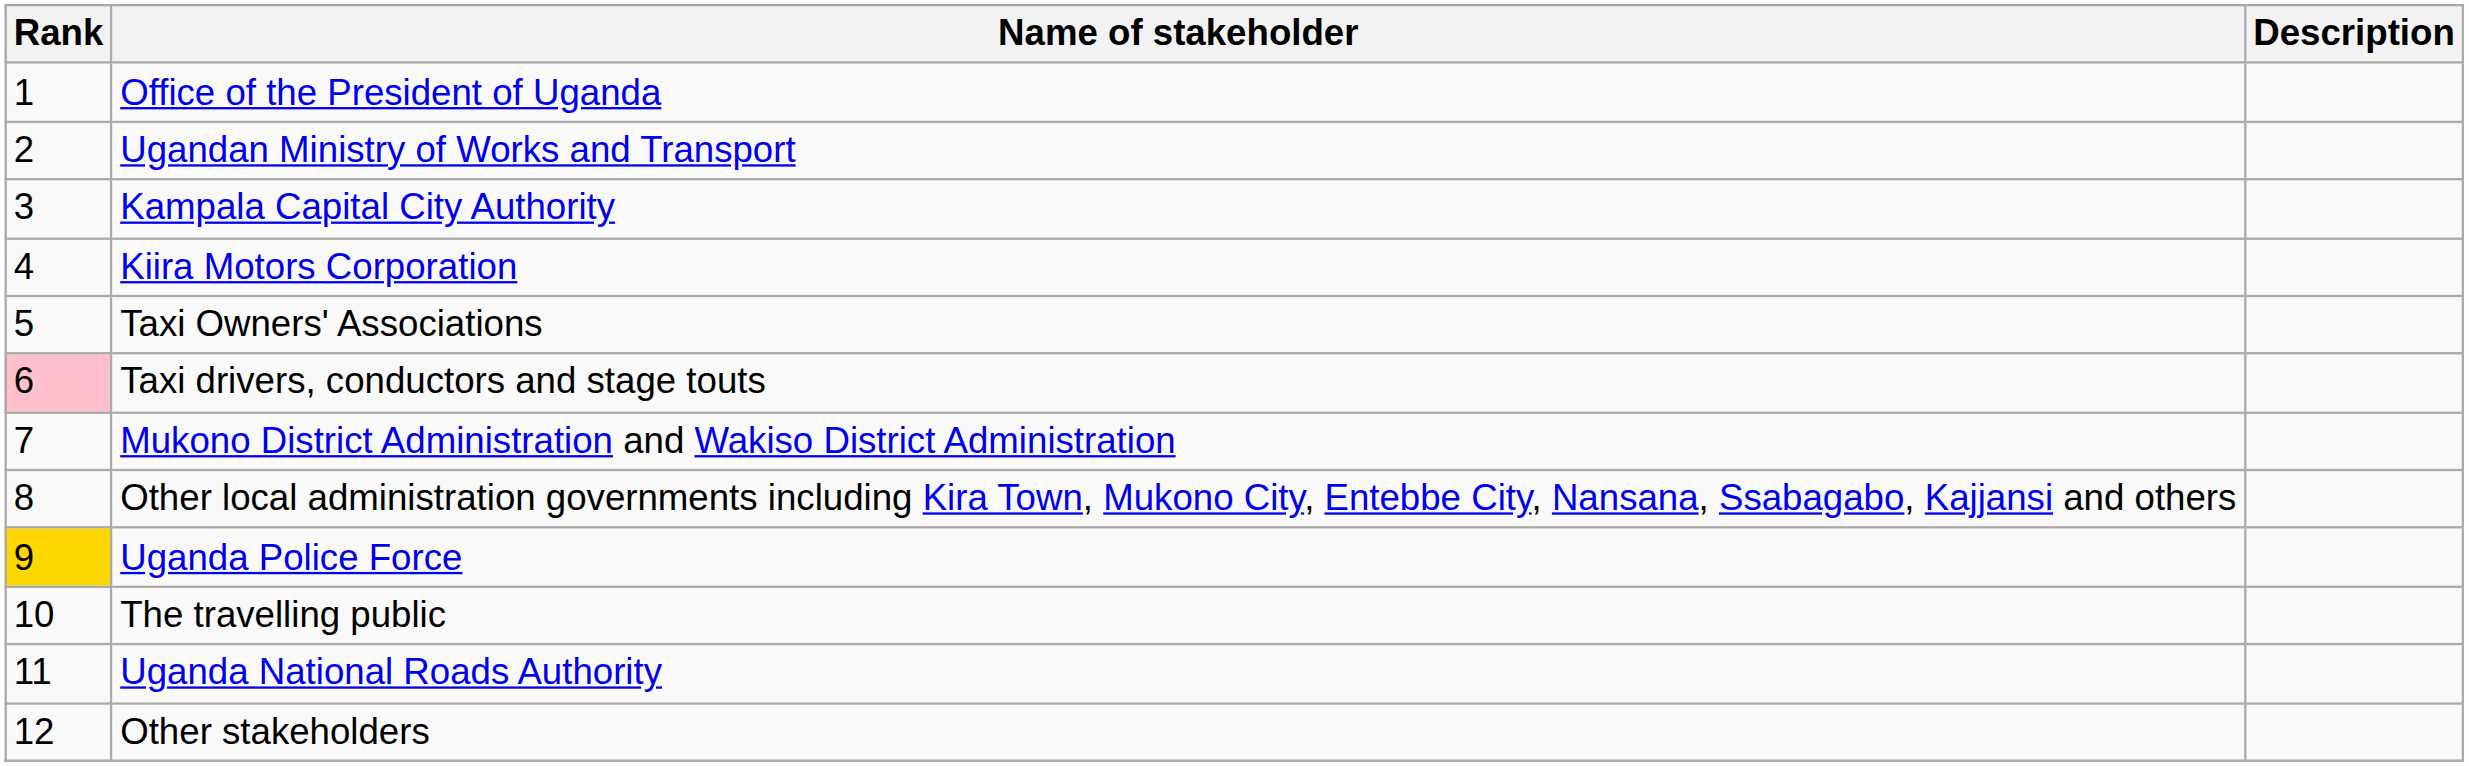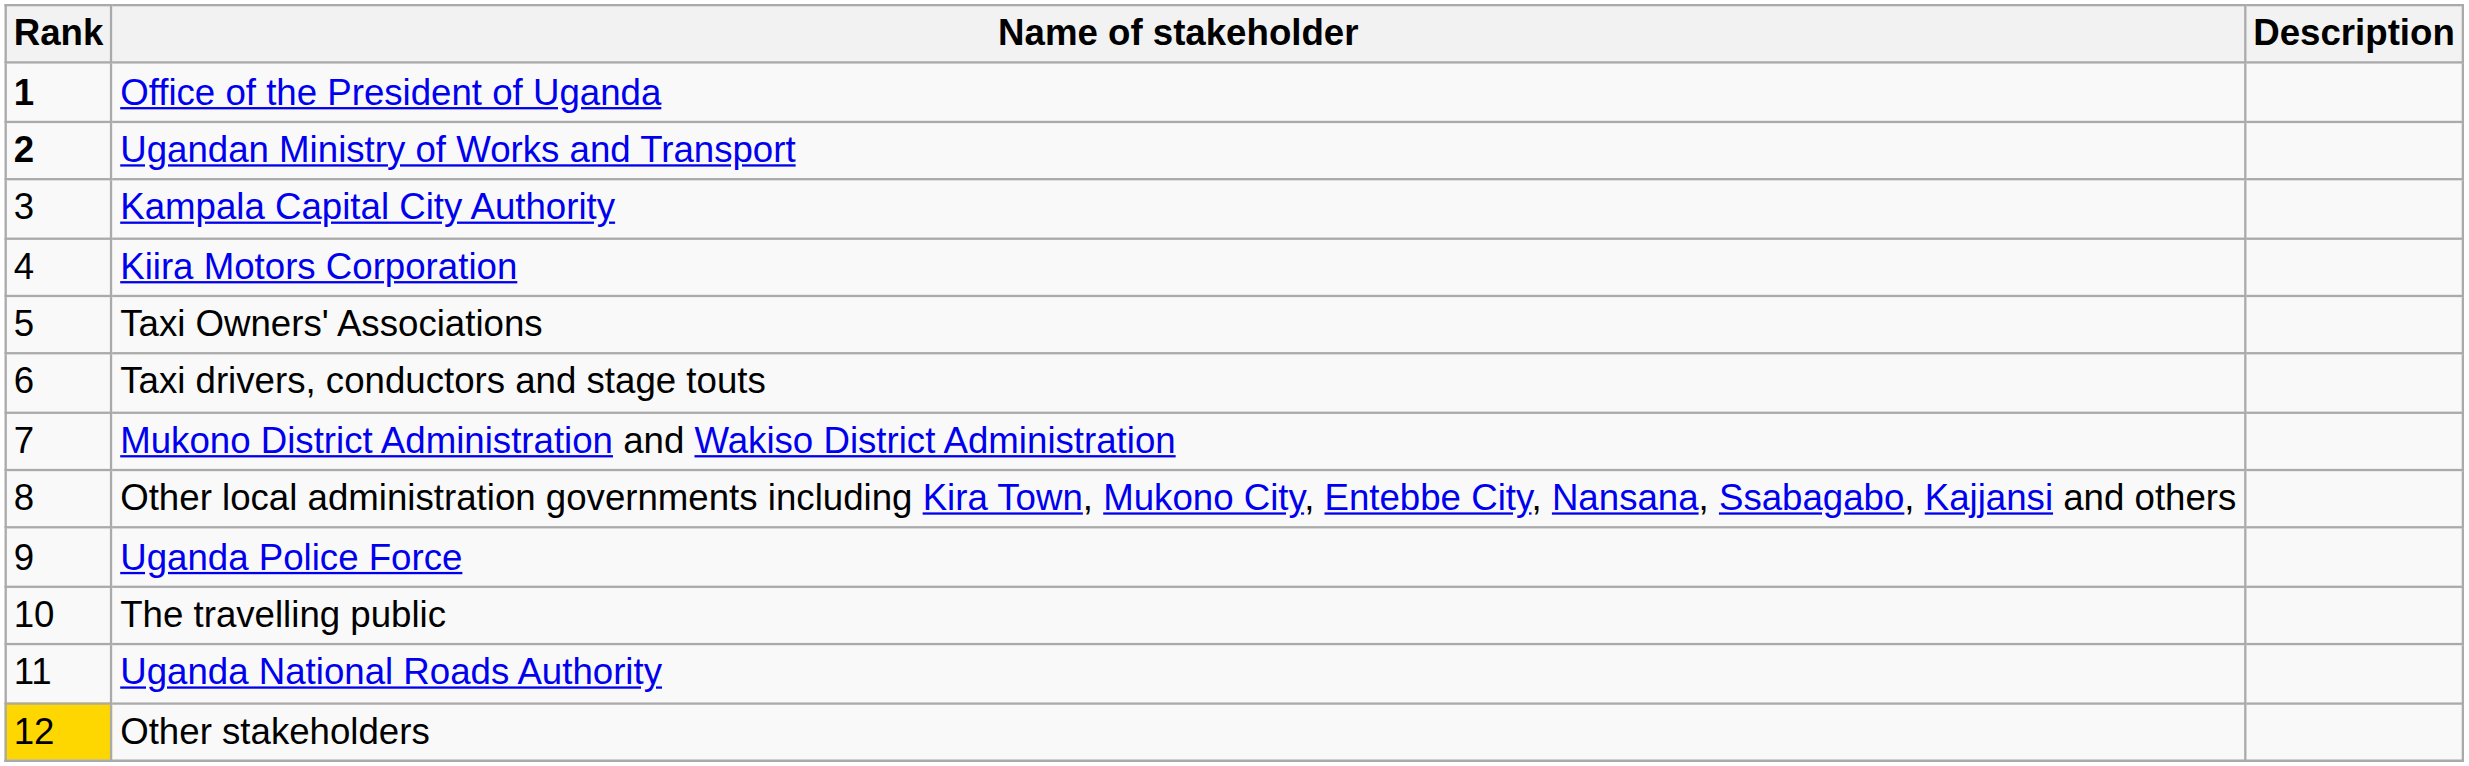Office of the President of Uganda | Rank: normal -> bold
Ugandan Ministry of Works and Transport | Rank: normal -> bold
Taxi drivers, conductors and stage touts | Rank: pink background -> no background
Uganda Police Force | Rank: gold background -> no background
Other stakeholders | Rank: no background -> gold background
